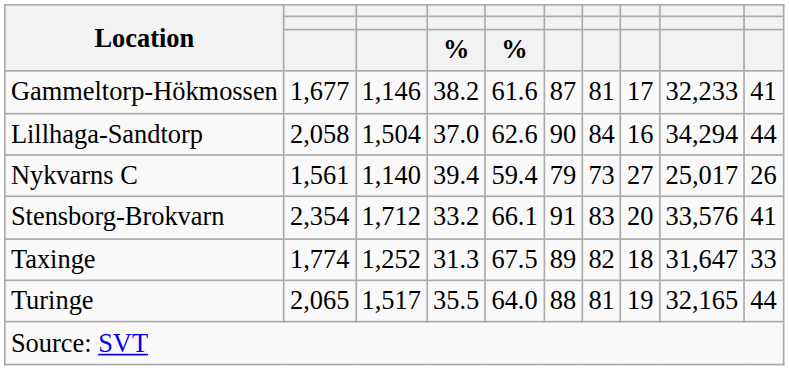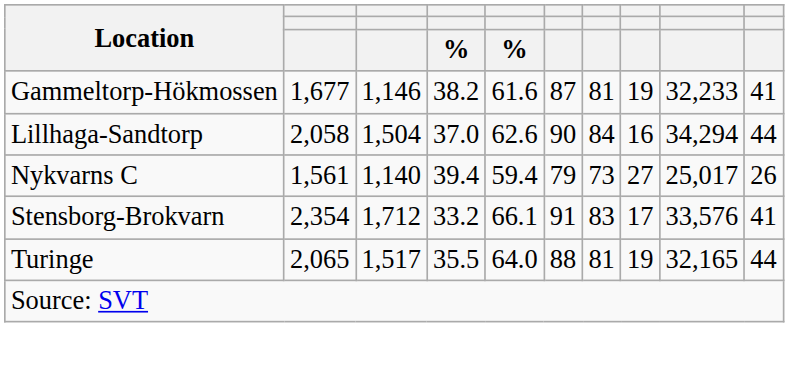Gammeltorp-Hökmossen | column 8: 17 -> 19
Stensborg-Brokvarn | column 8: 20 -> 17
- row: Taxinge | 1,774 | 1,252 | 31.3 | 67.5 | 89 | 82 | 18 | 31,647 | 33
